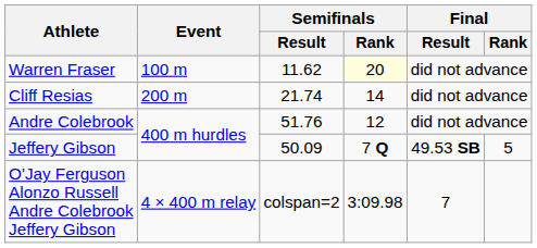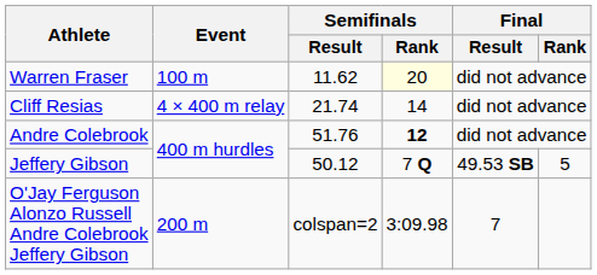Cliff Resias | Event: 200 m -> 4 × 400 m relay
Andre Colebrook | Semifinals / Rank: normal -> bold
Jeffery Gibson | Semifinals / Result: 50.09 -> 50.12
O'Jay Ferguson Alonzo Russell Andre Colebrook Jeffery Gibson | Event: 4 × 400 m relay -> 200 m
